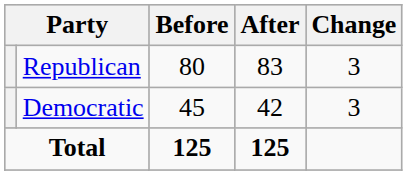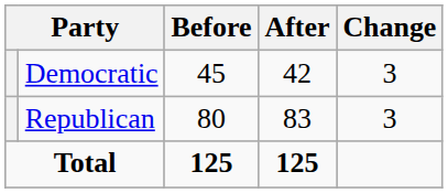rows swapped: Republican <-> Democratic
